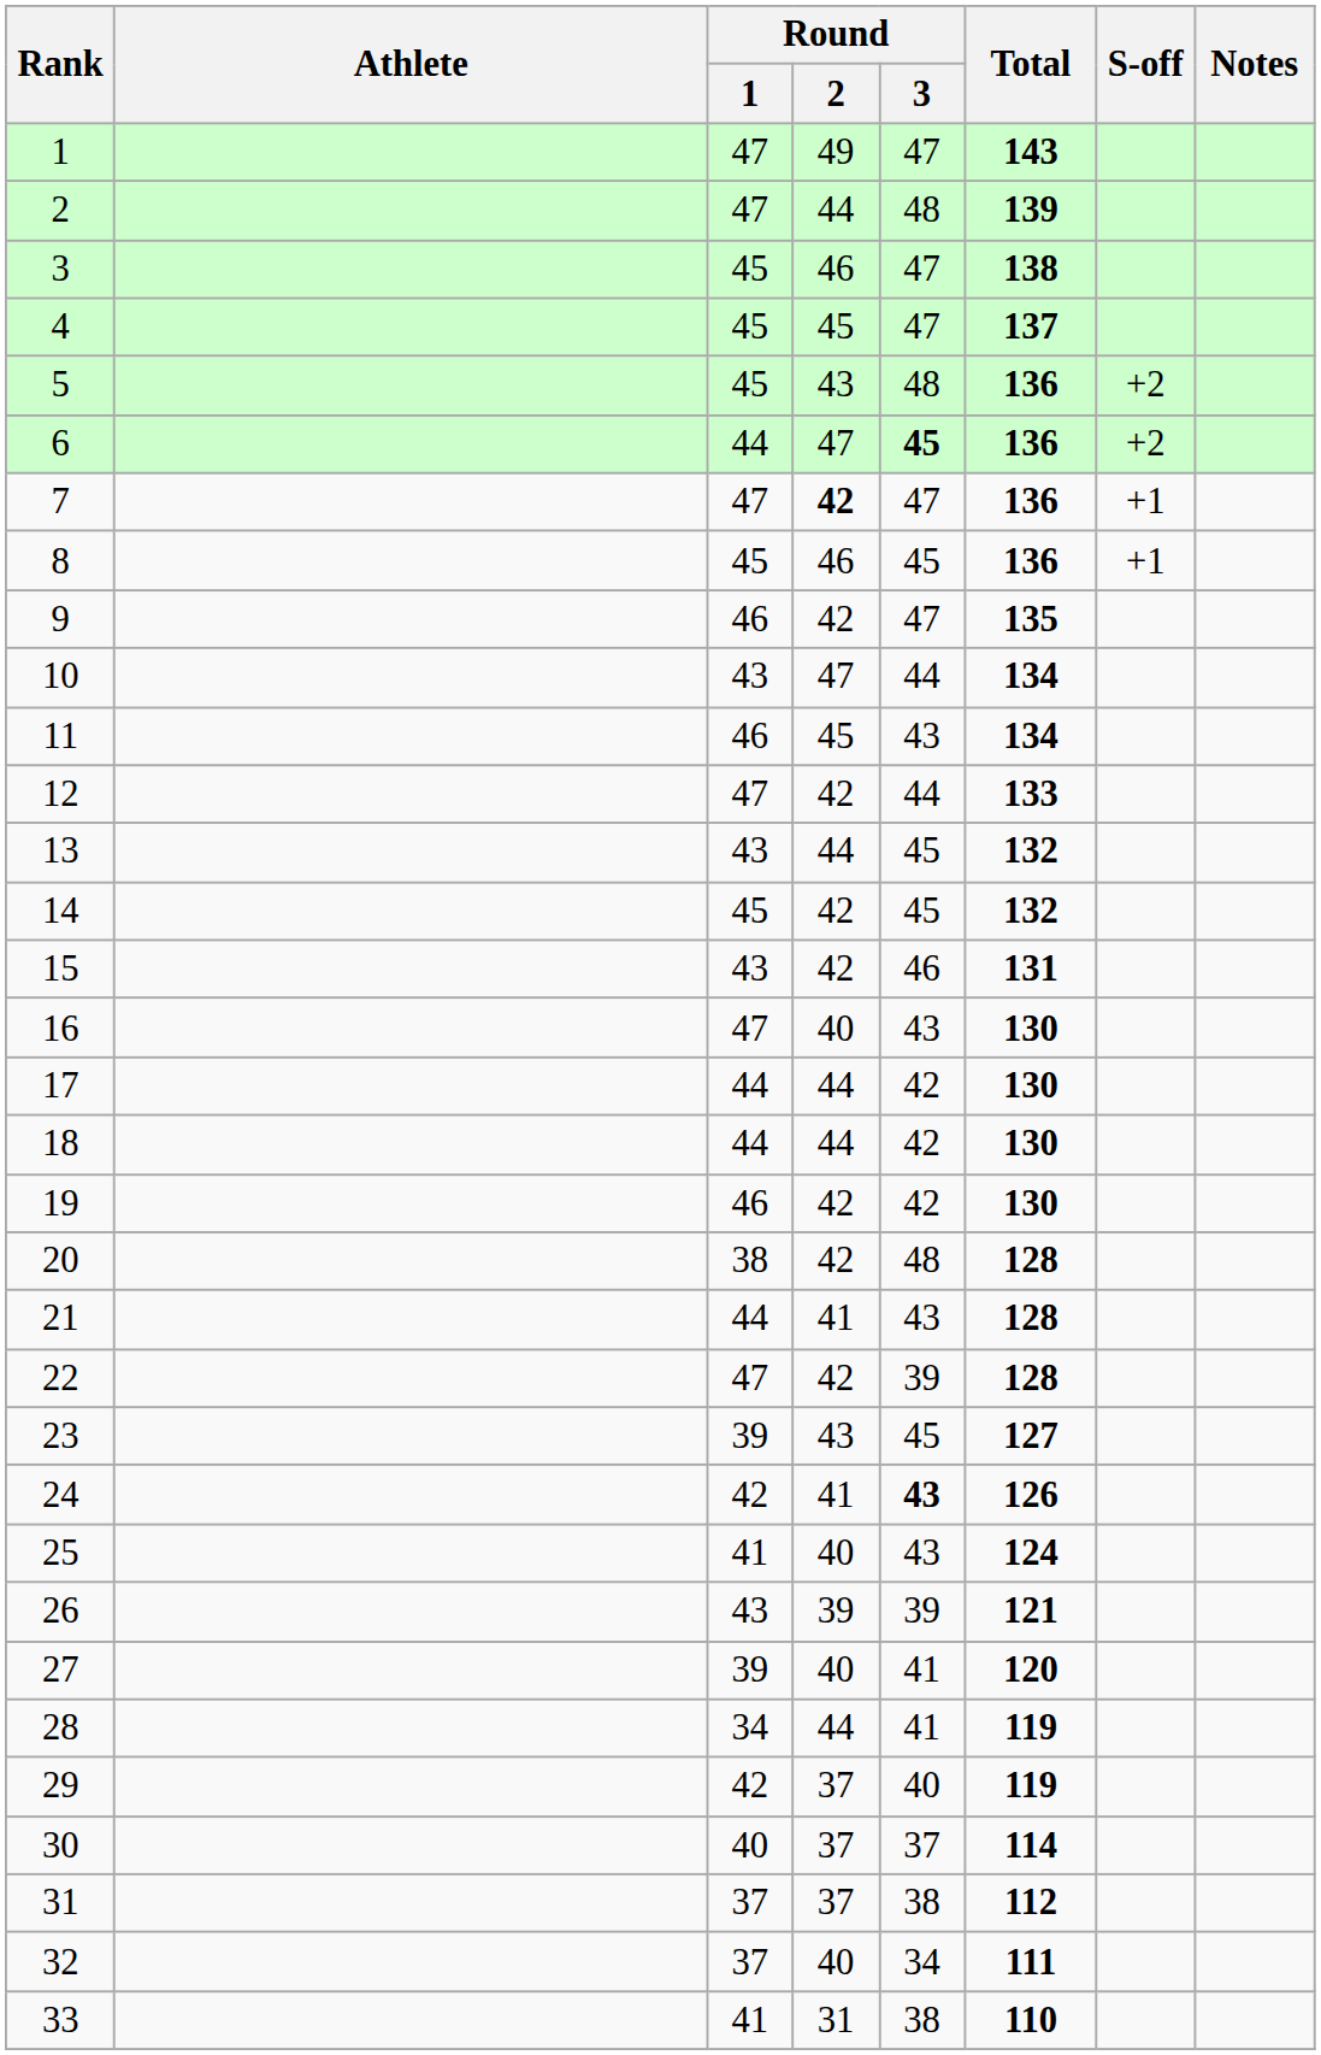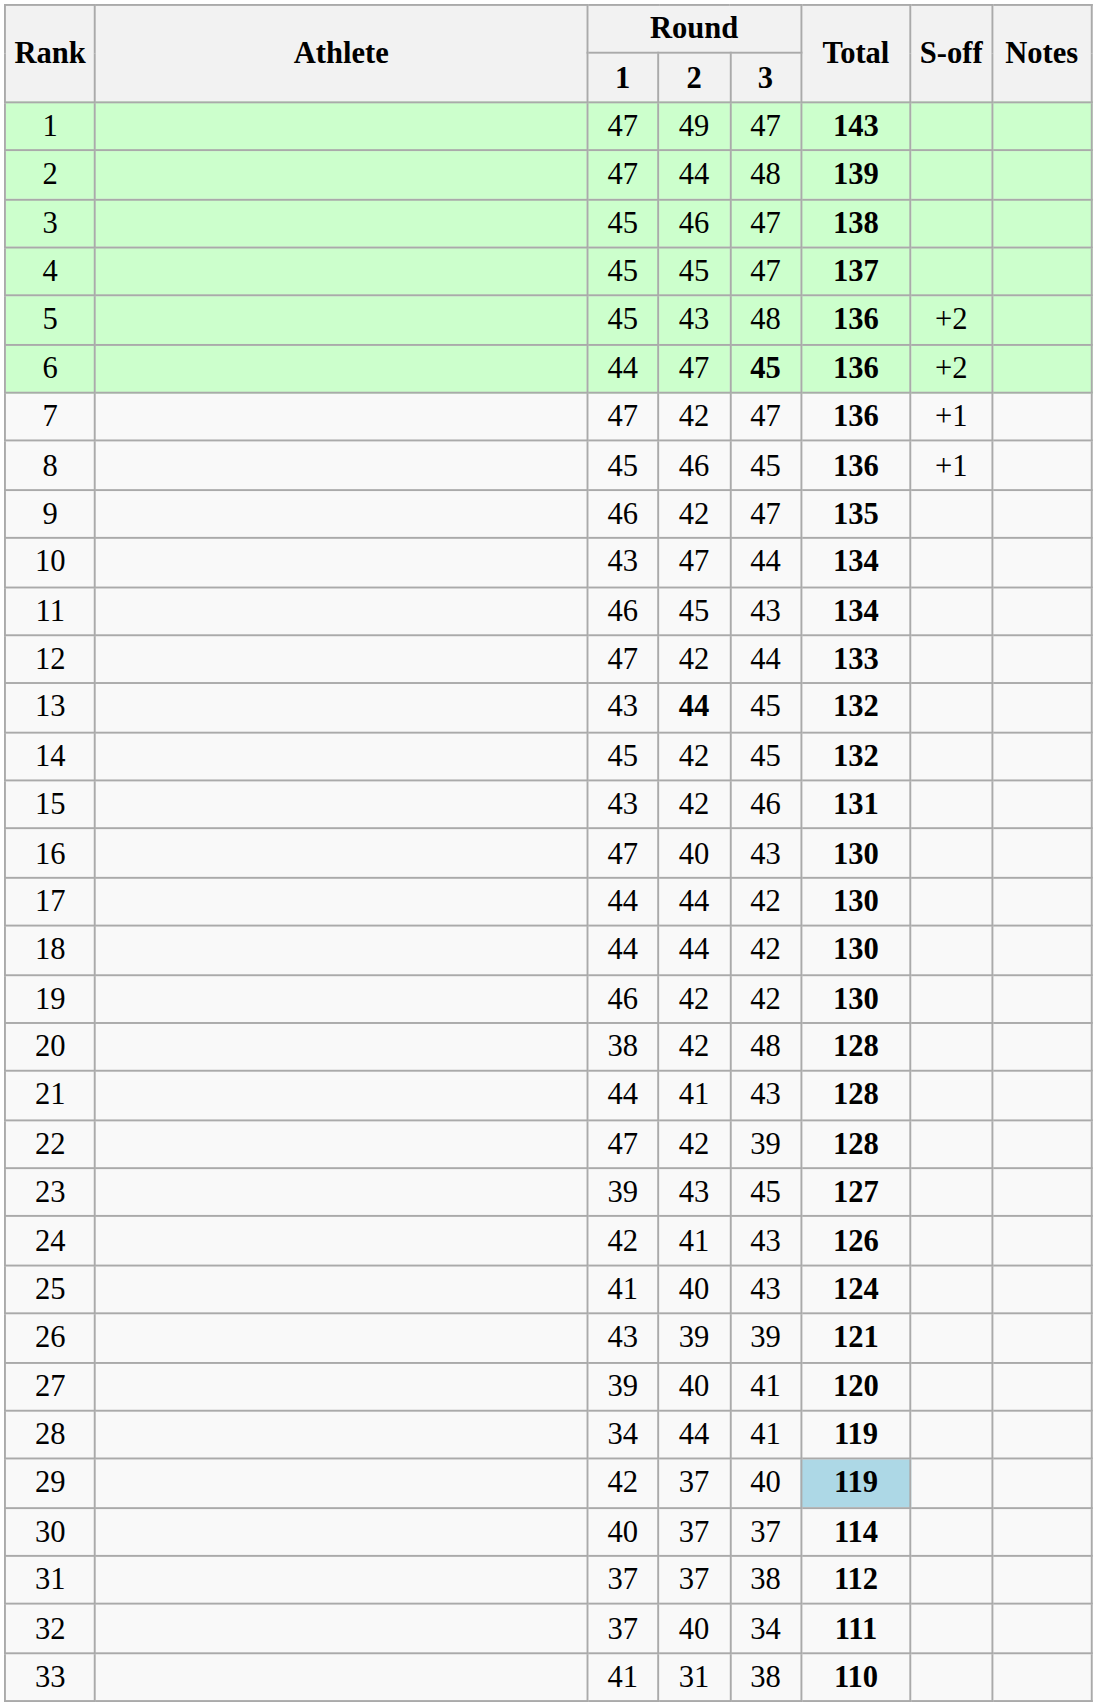7 | Round / 2: bold -> normal
13 | Round / 2: normal -> bold
24 | Round / 3: bold -> normal
29 | Total: no background -> lightblue background
